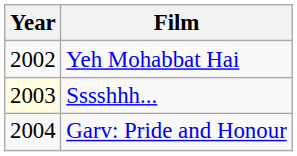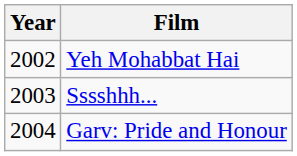Sssshhh... | Year: lightyellow background -> no background
